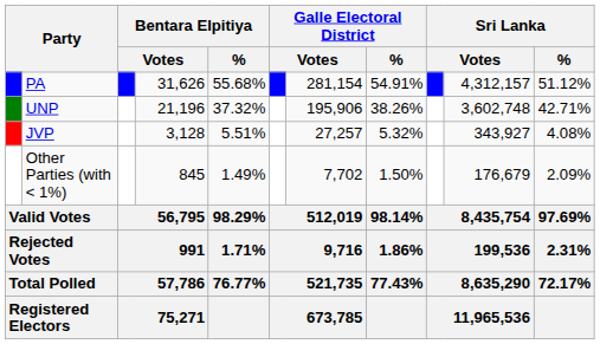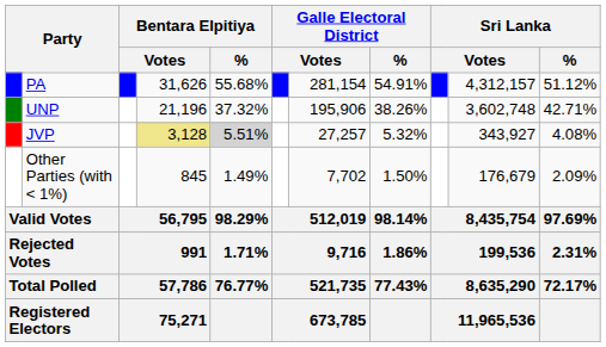JVP | column 4: no background -> khaki background
JVP | Bentara Elpitiya / %: no background -> lightgrey background
